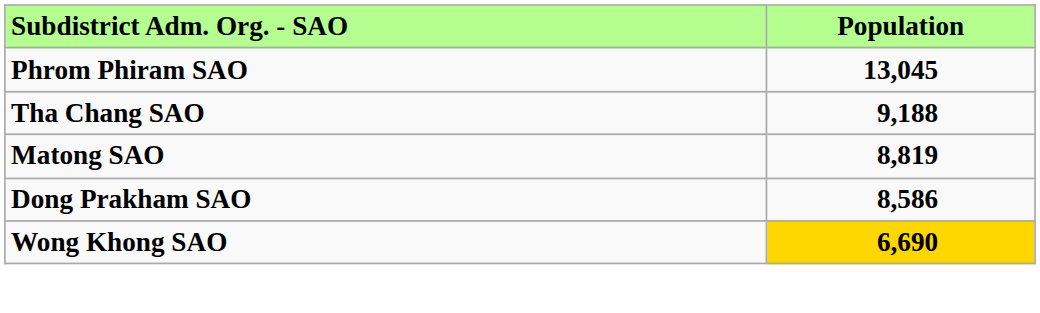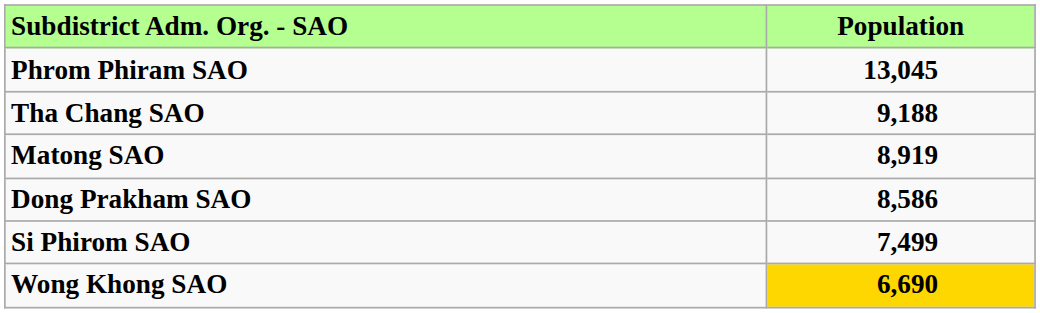Matong SAO | Population: 8,819 -> 8,919
+ row: Si Phirom SAO | 7,499
